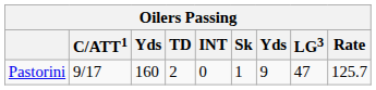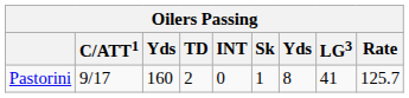Pastorini | column 7: 9 -> 8
Pastorini | LG3: 47 -> 41
